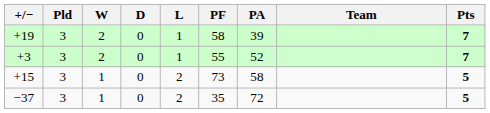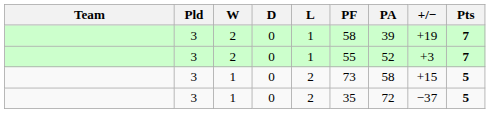columns swapped: Team <-> +/−
